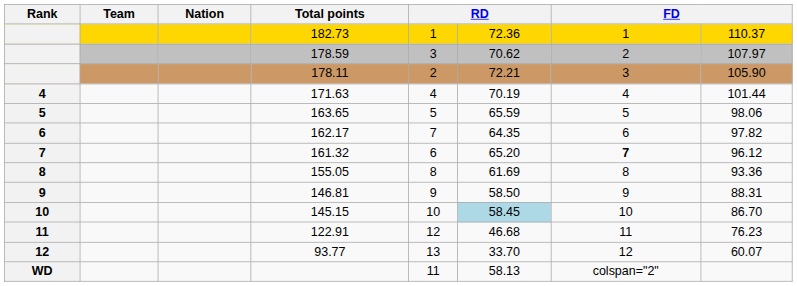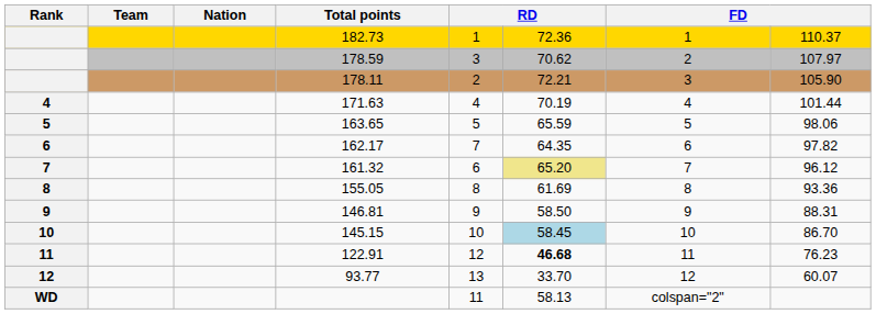161.32 | column 6: no background -> khaki background
161.32 | column 7: bold -> normal
122.91 | column 6: normal -> bold
